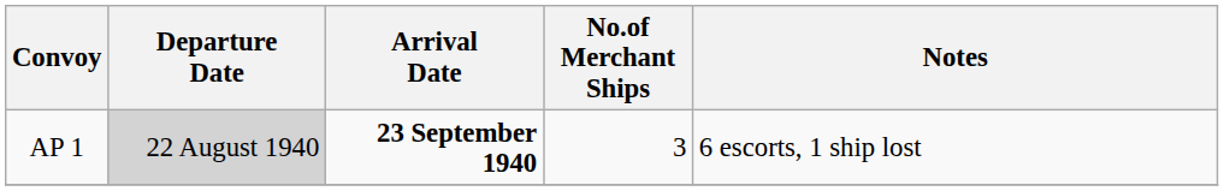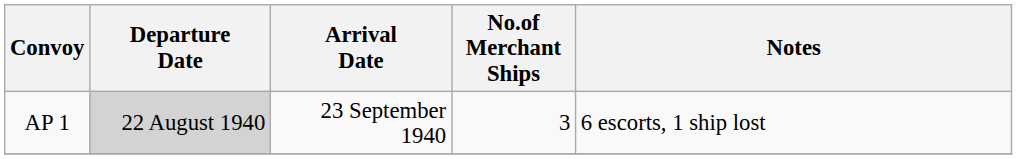AP 1 | Arrival Date: bold -> normal
